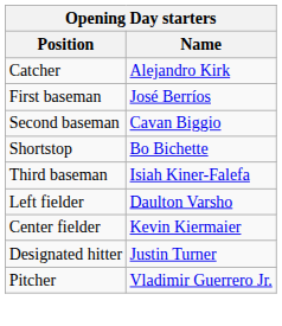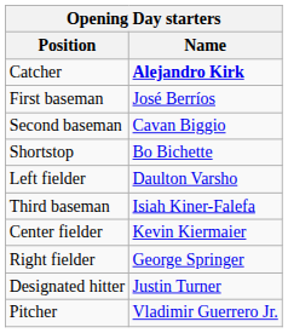Catcher | Name: normal -> bold
rows swapped: Third baseman <-> Left fielder
+ row: Right fielder | George Springer
